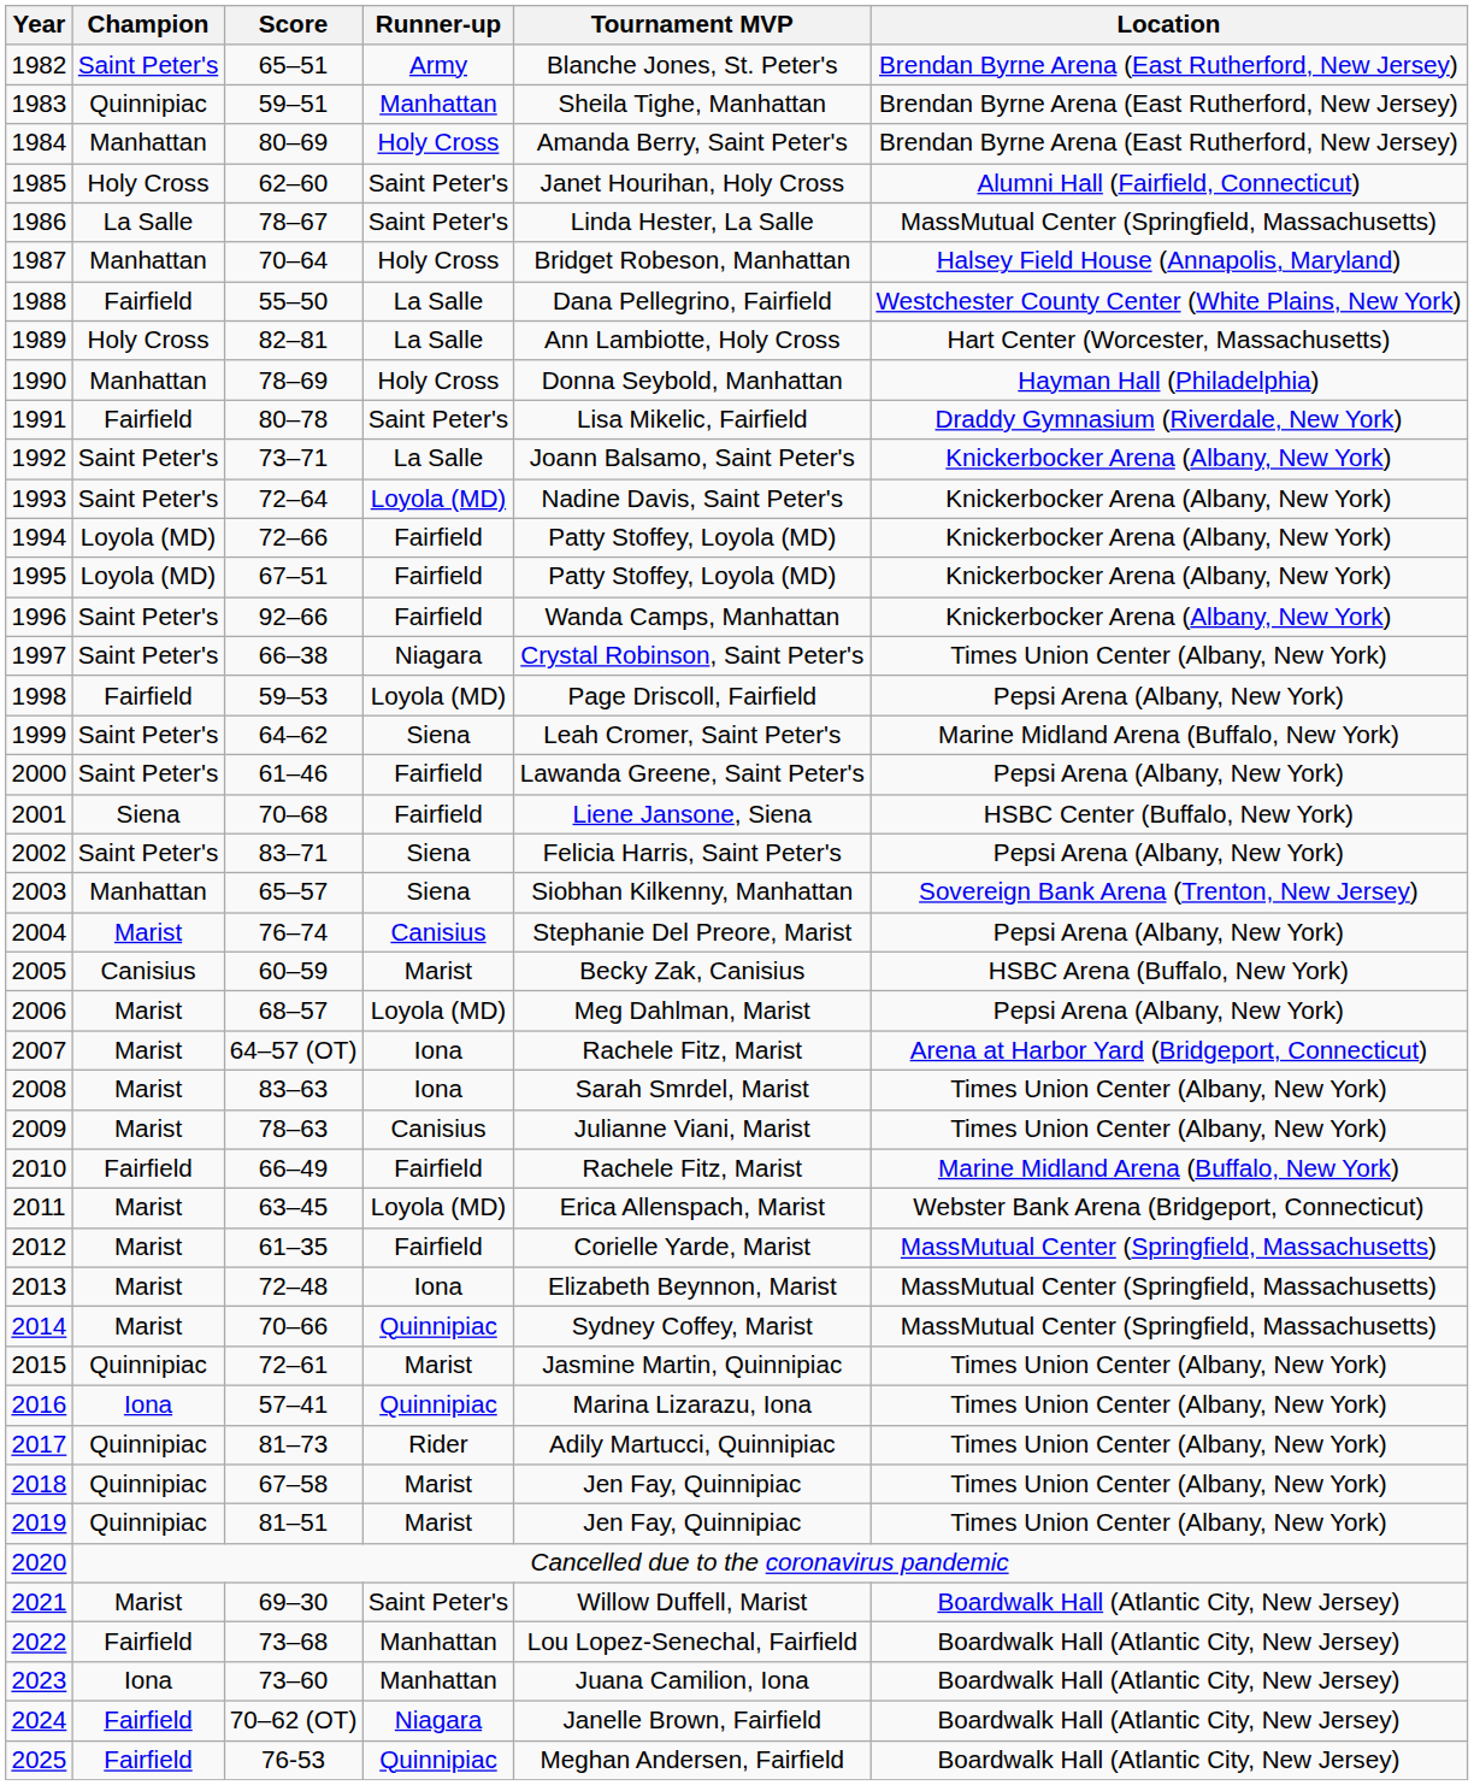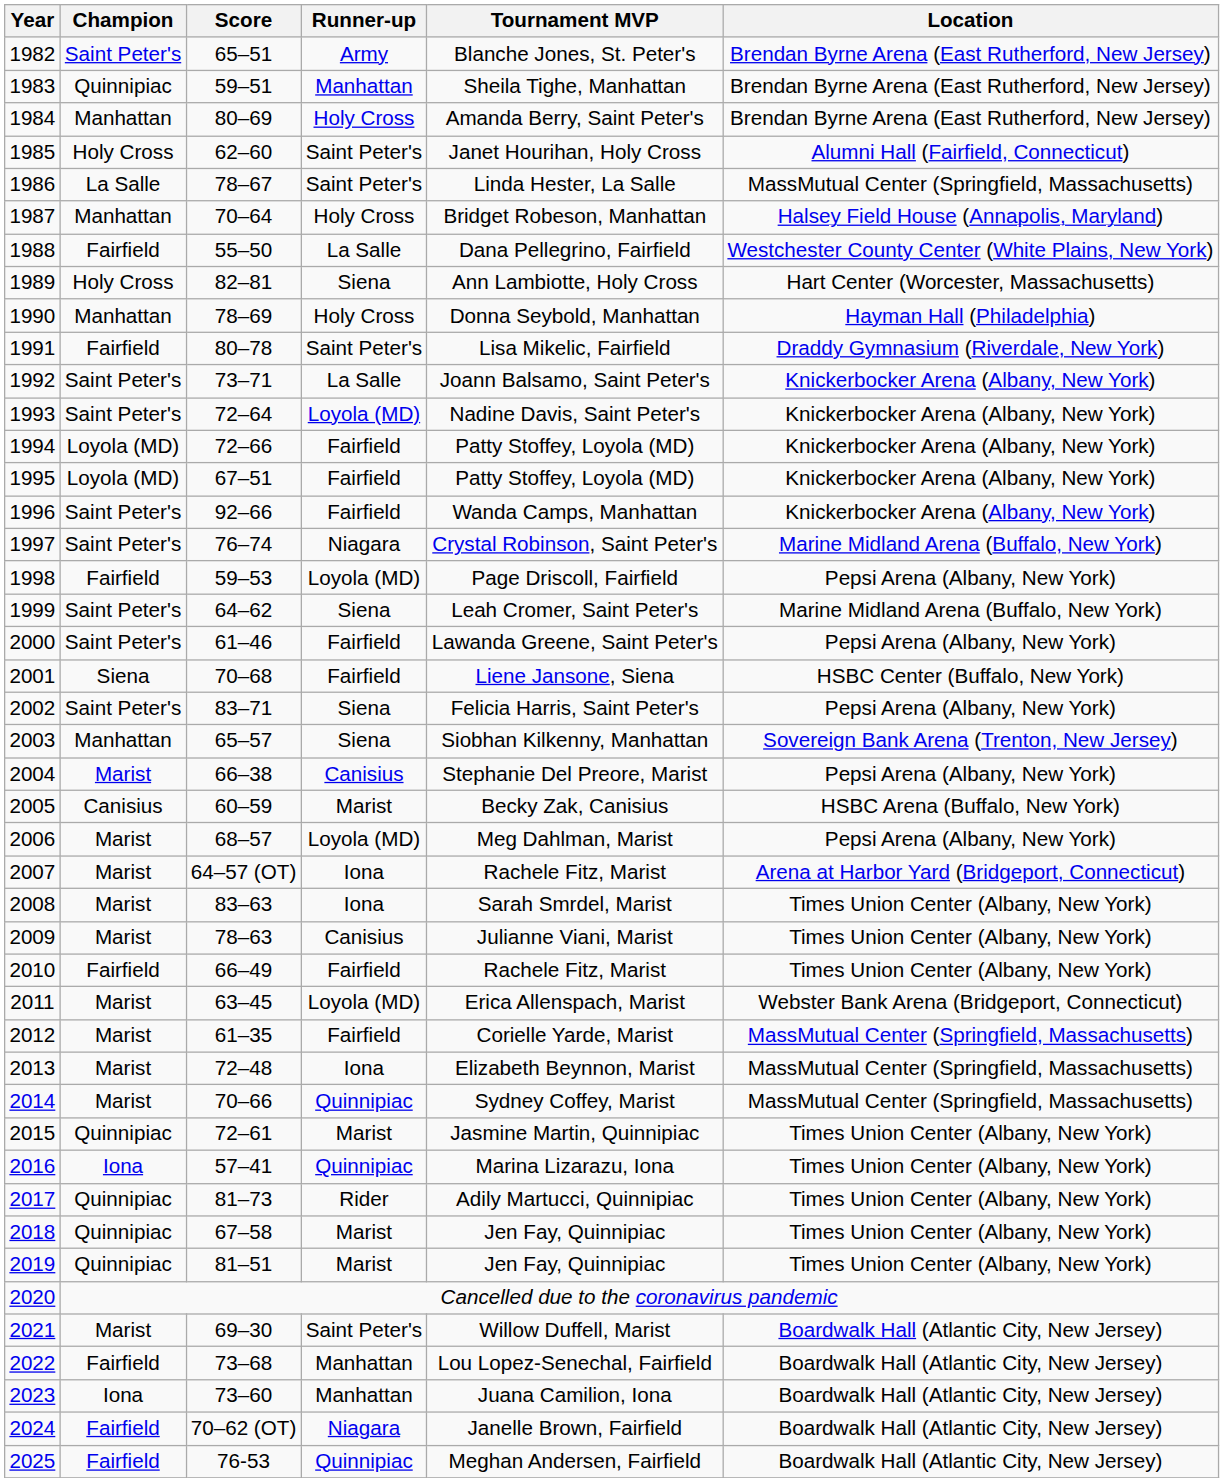1989 | Runner-up: La Salle -> Siena
1997 | Score: 66–38 -> 76–74
1997 | Location: Times Union Center (Albany, New York) -> Marine Midland Arena (Buffalo, New York)
2004 | Score: 76–74 -> 66–38
2010 | Location: Marine Midland Arena (Buffalo, New York) -> Times Union Center (Albany, New York)
